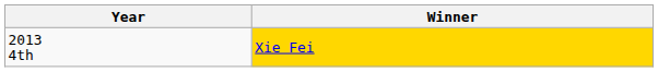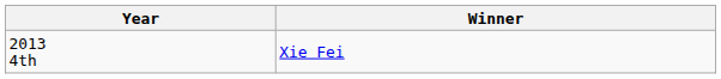2013 4th | Winner: gold background -> no background
